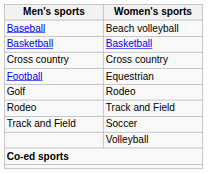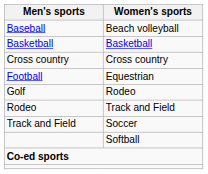+ row: Softball
- row: Volleyball
